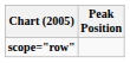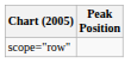scope="row" | Chart (2005): bold -> normal
